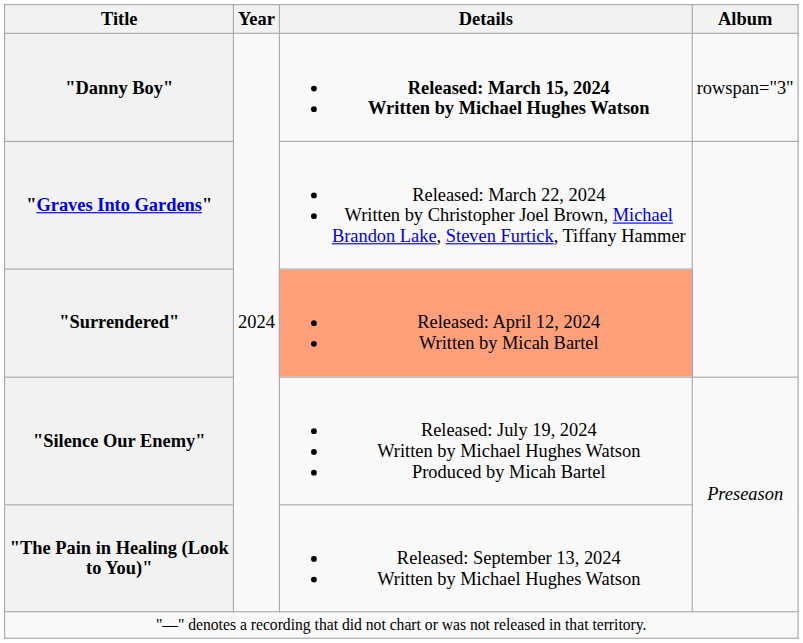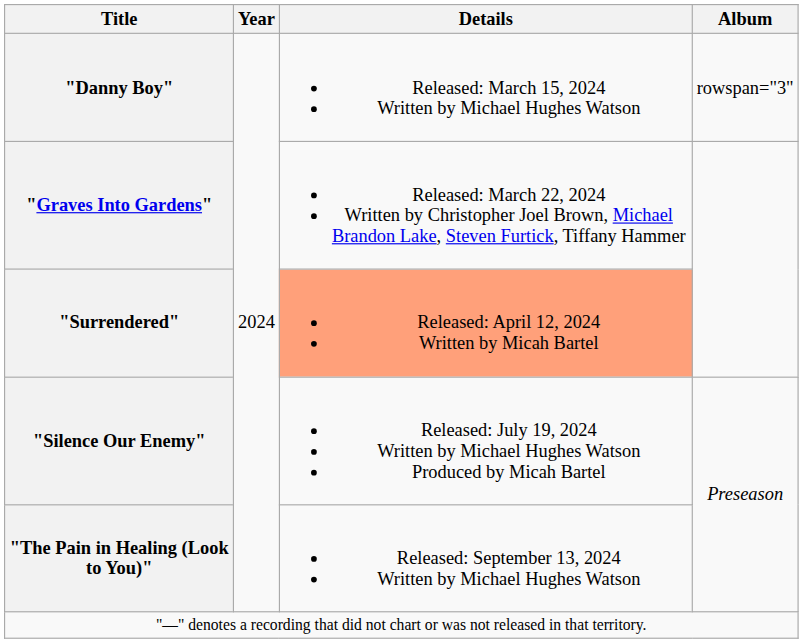"Danny Boy" | Details: bold -> normal
